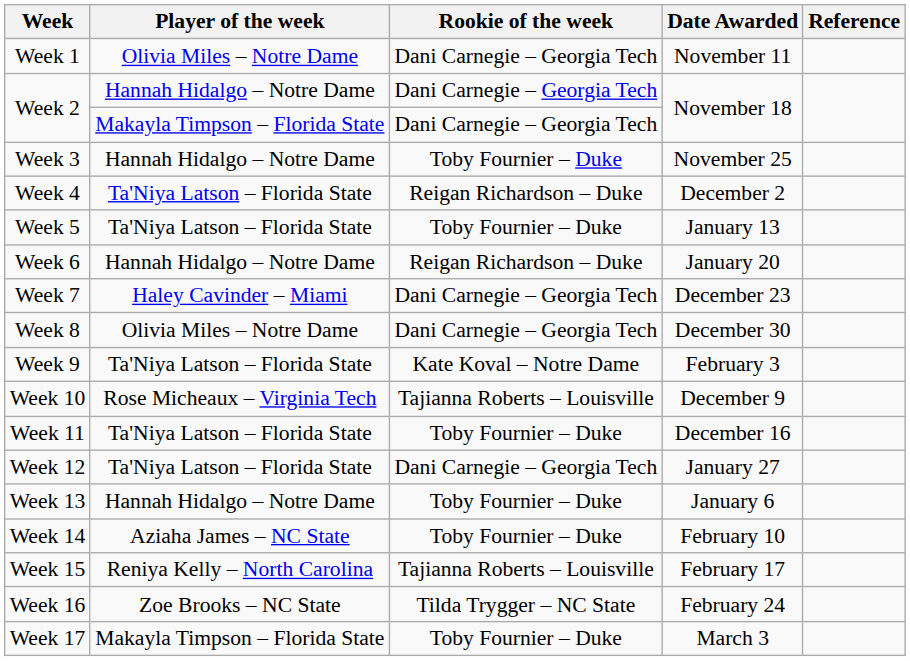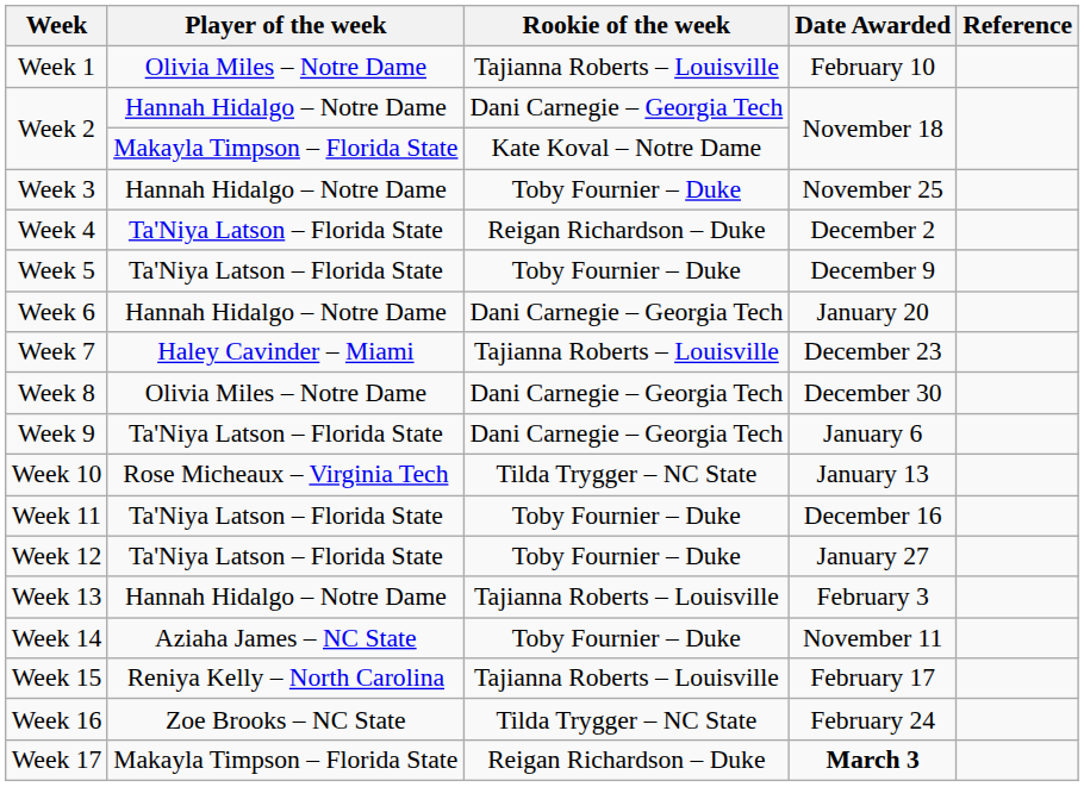Week 1 | Rookie of the week: Dani Carnegie – Georgia Tech -> Tajianna Roberts – Louisville
Week 1 | Date Awarded: November 11 -> February 10
Week 2 / Makayla Timpson – Florida State | Rookie of the week: Dani Carnegie – Georgia Tech -> Kate Koval – Notre Dame
Week 5 | Date Awarded: January 13 -> December 9
Week 6 | Rookie of the week: Reigan Richardson – Duke -> Dani Carnegie – Georgia Tech
Week 7 | Rookie of the week: Dani Carnegie – Georgia Tech -> Tajianna Roberts – Louisville
Week 9 | Rookie of the week: Kate Koval – Notre Dame -> Dani Carnegie – Georgia Tech
Week 9 | Date Awarded: February 3 -> January 6
Week 10 | Rookie of the week: Tajianna Roberts – Louisville -> Tilda Trygger – NC State
Week 10 | Date Awarded: December 9 -> January 13
Week 12 | Rookie of the week: Dani Carnegie – Georgia Tech -> Toby Fournier – Duke
Week 13 | Rookie of the week: Toby Fournier – Duke -> Tajianna Roberts – Louisville
Week 13 | Date Awarded: January 6 -> February 3
Week 14 | Date Awarded: February 10 -> November 11
Week 17 | Rookie of the week: Toby Fournier – Duke -> Reigan Richardson – Duke
Week 17 | Date Awarded: normal -> bold
